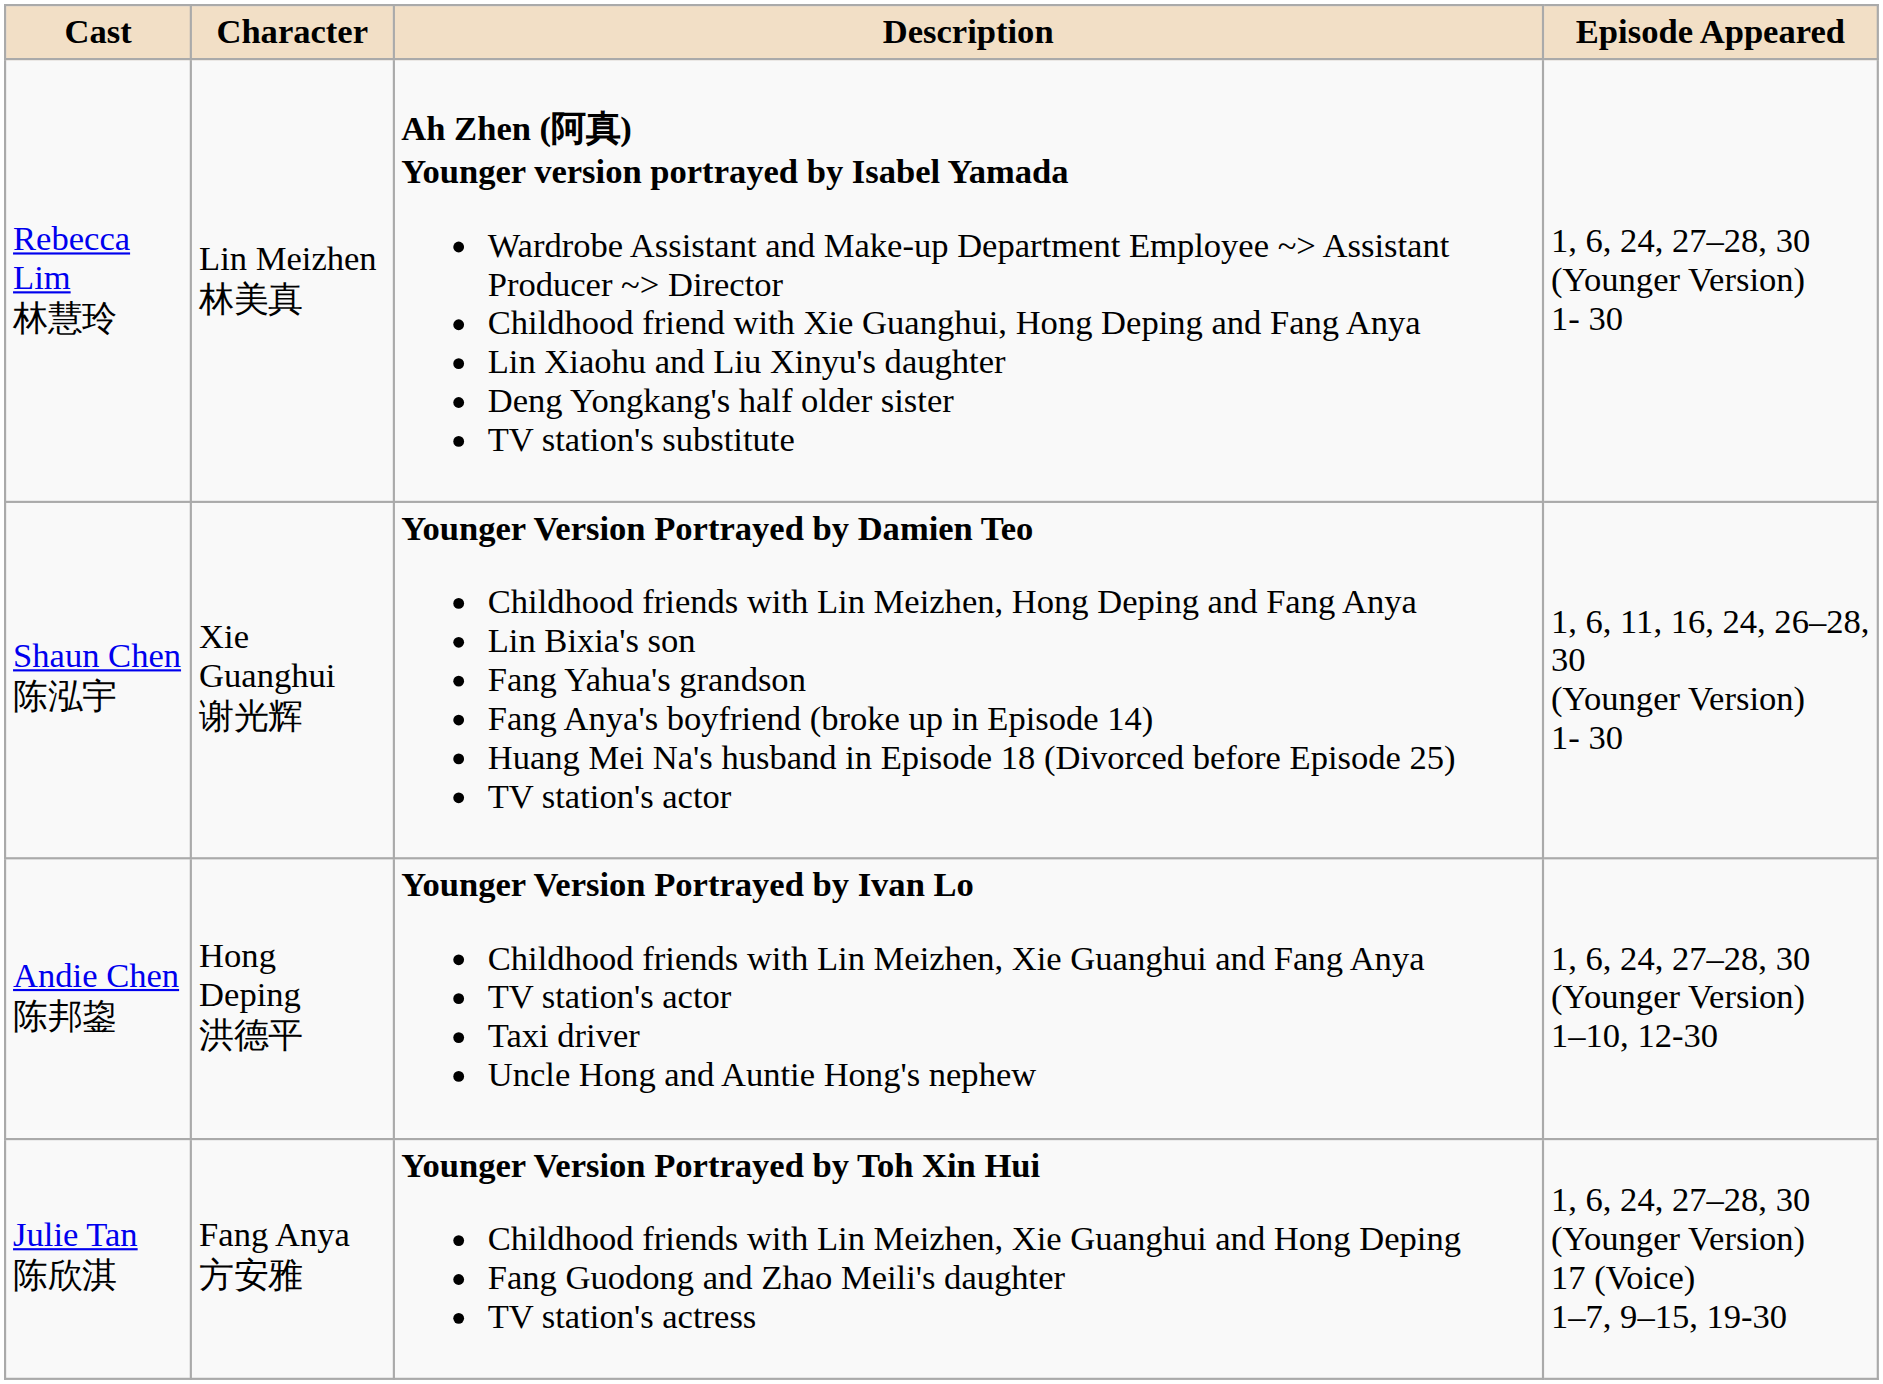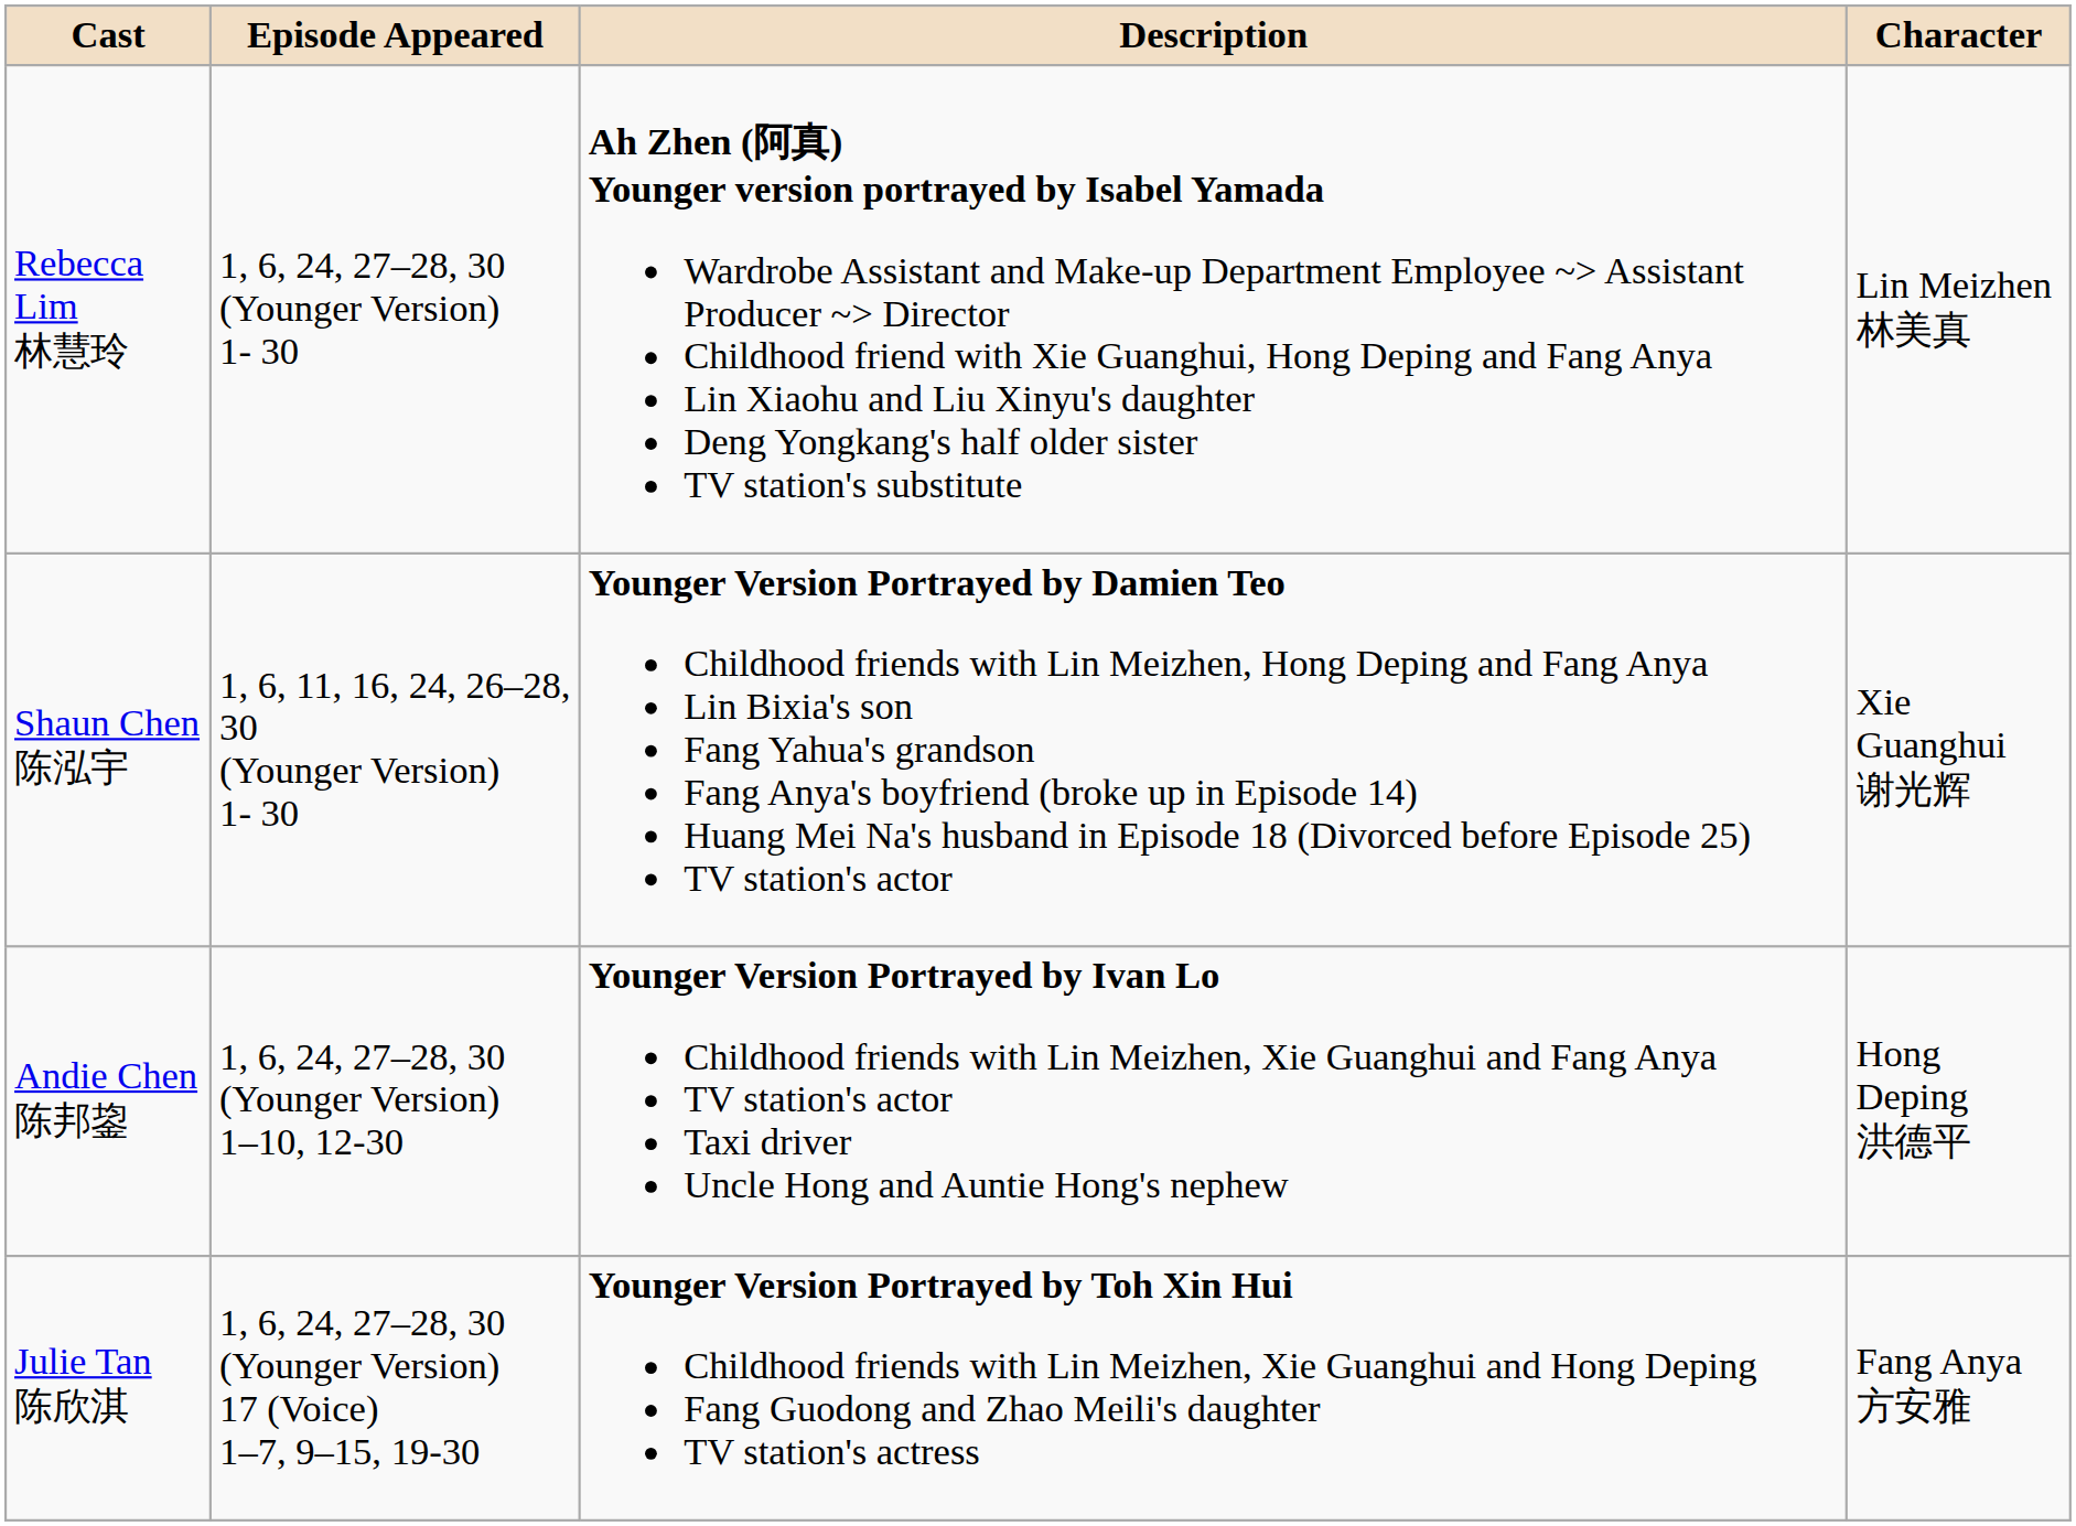columns swapped: Character <-> Episode Appeared
